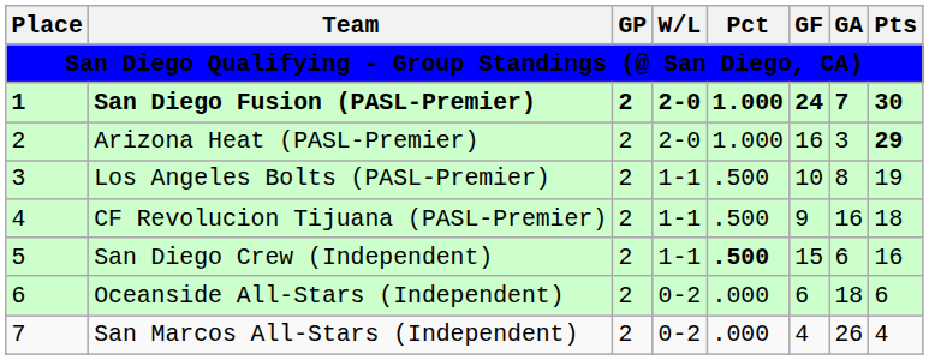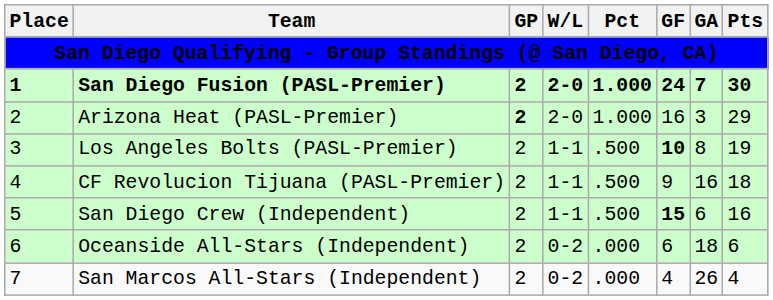Arizona Heat (PASL-Premier) | GP: normal -> bold
Arizona Heat (PASL-Premier) | Pts: bold -> normal
Los Angeles Bolts (PASL-Premier) | GF: normal -> bold
San Diego Crew (Independent) | Pct: bold -> normal
San Diego Crew (Independent) | GF: normal -> bold
